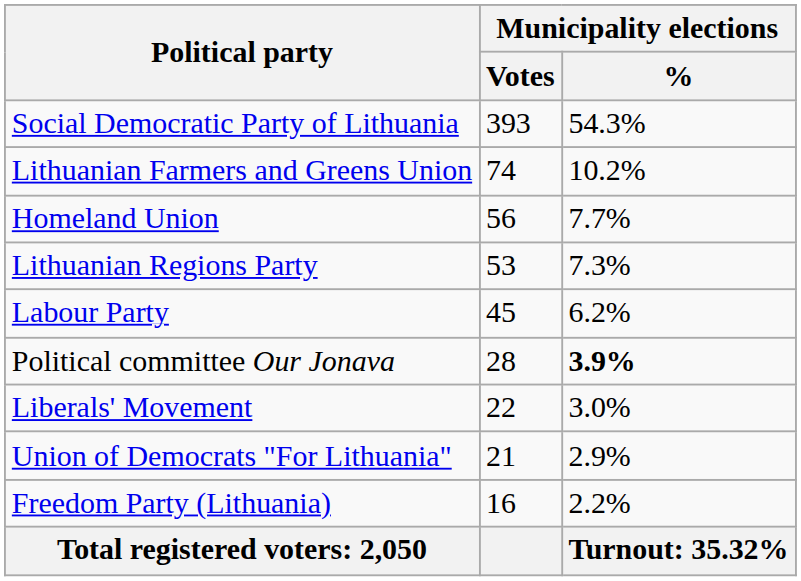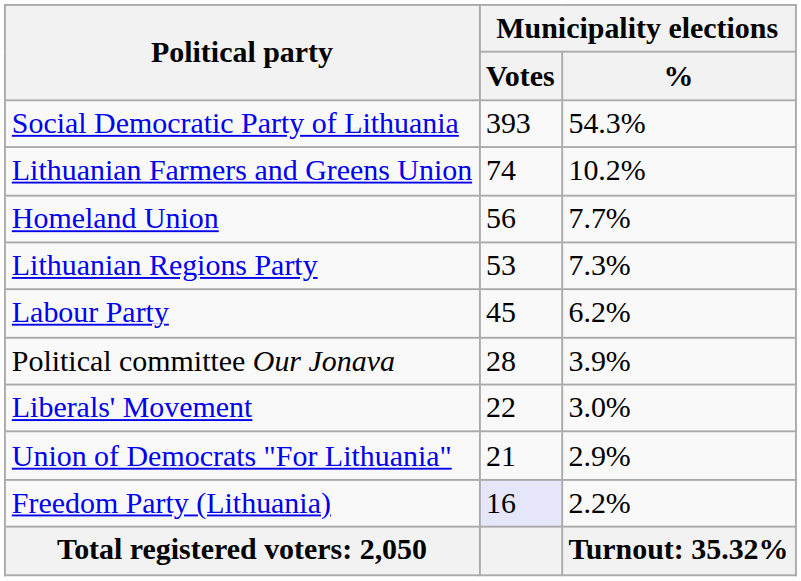Political committee Our Jonava | Municipality elections / %: bold -> normal
Freedom Party (Lithuania) | Municipality elections / Votes: no background -> lavender background
